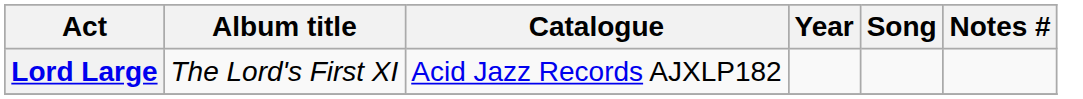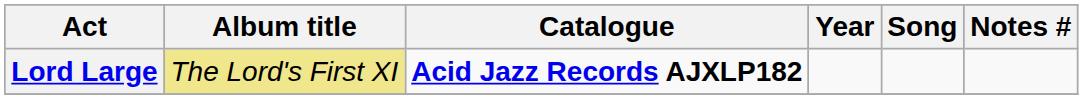Lord Large | Album title: no background -> khaki background
Lord Large | Catalogue: normal -> bold
